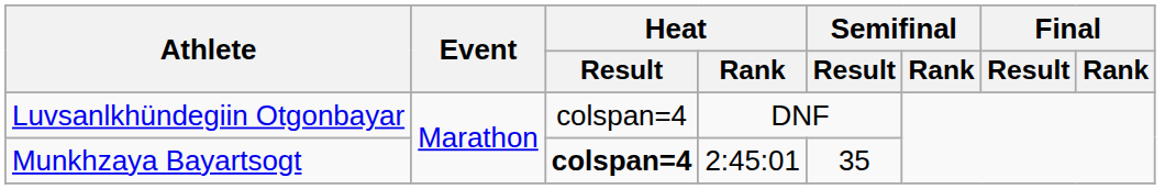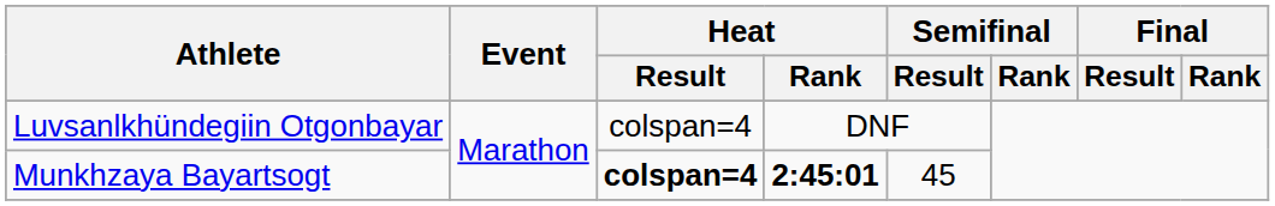Munkhzaya Bayartsogt | Heat / Rank: normal -> bold
Munkhzaya Bayartsogt | Semifinal / Result: 35 -> 45
